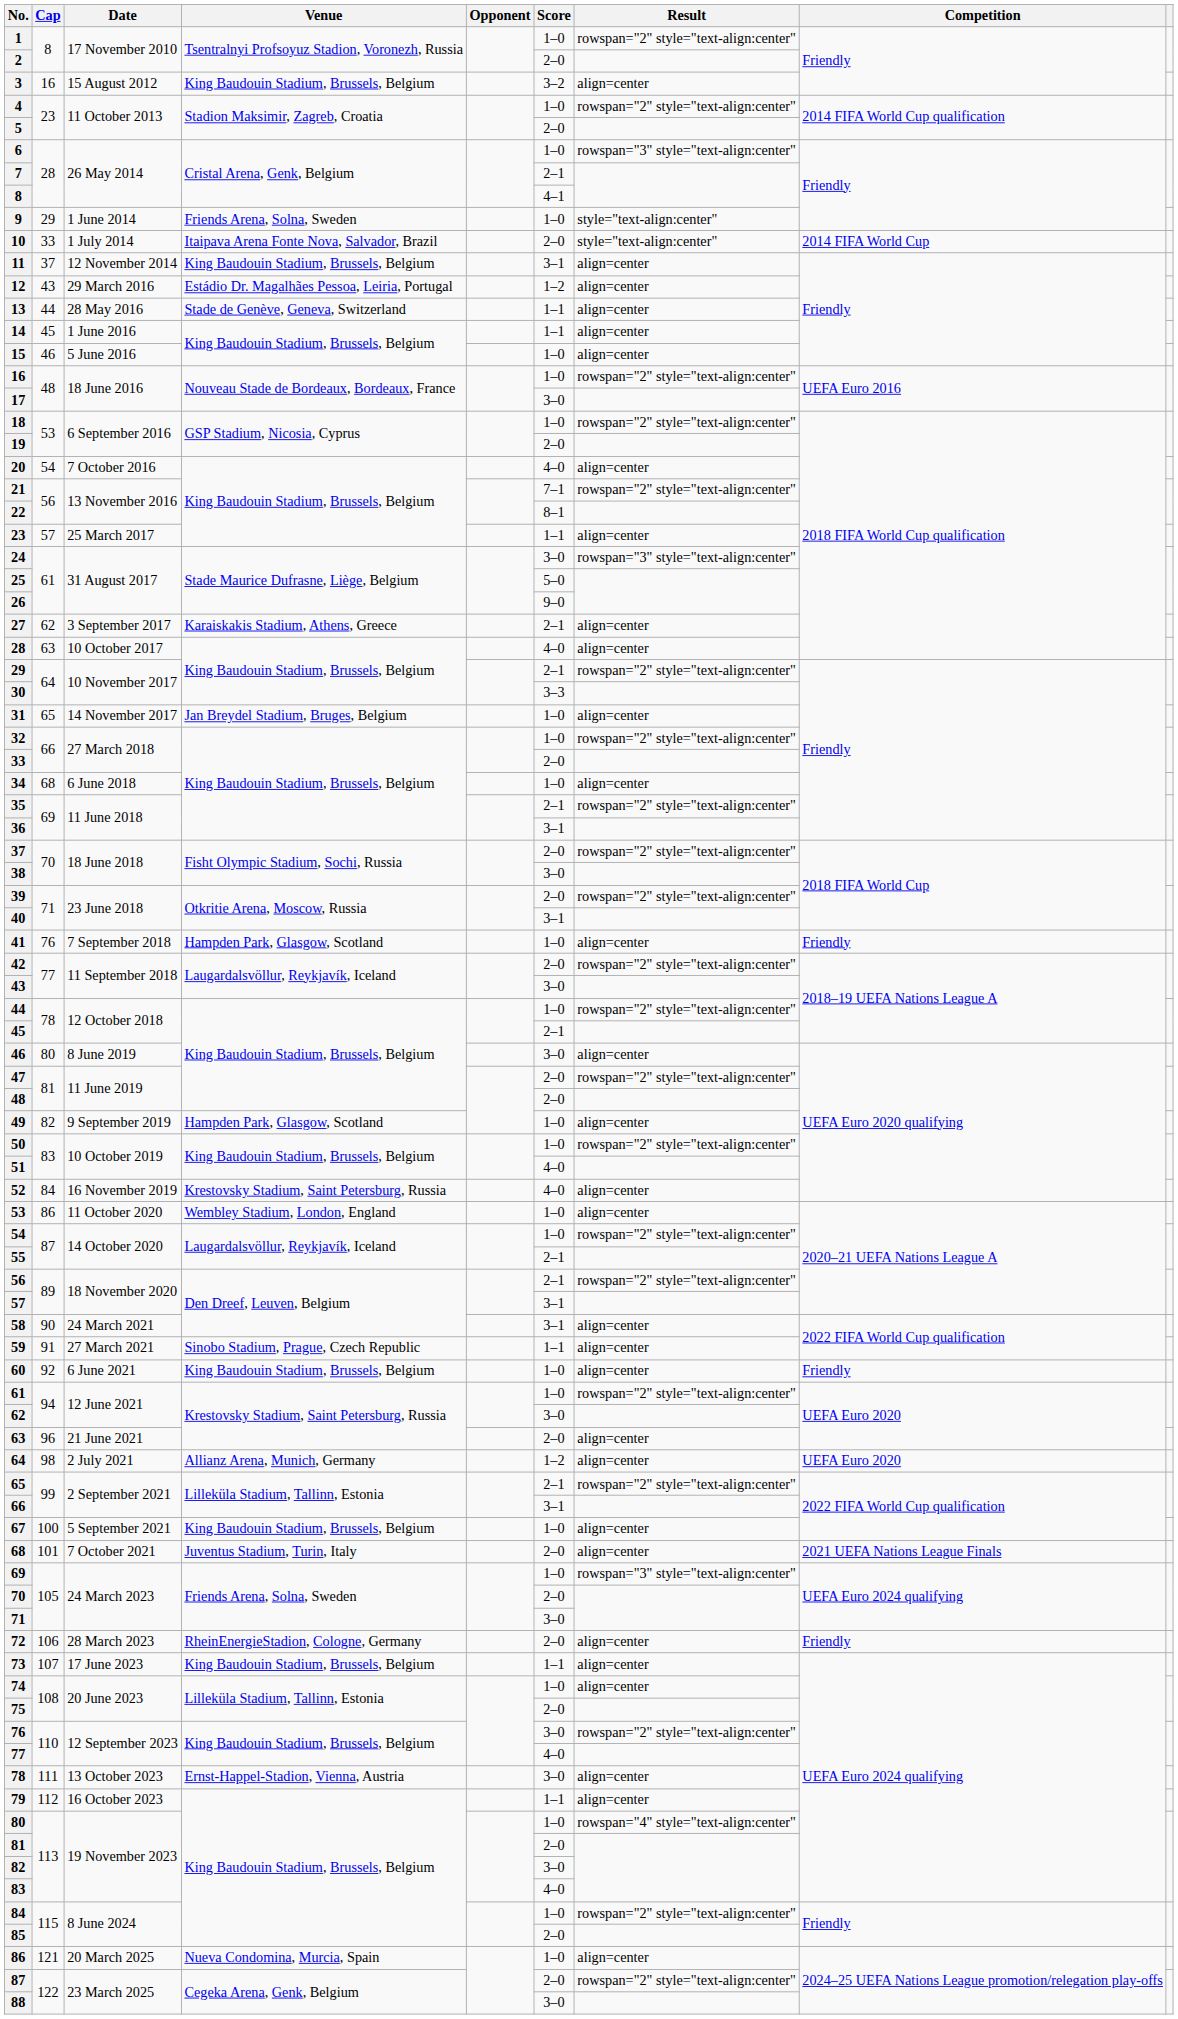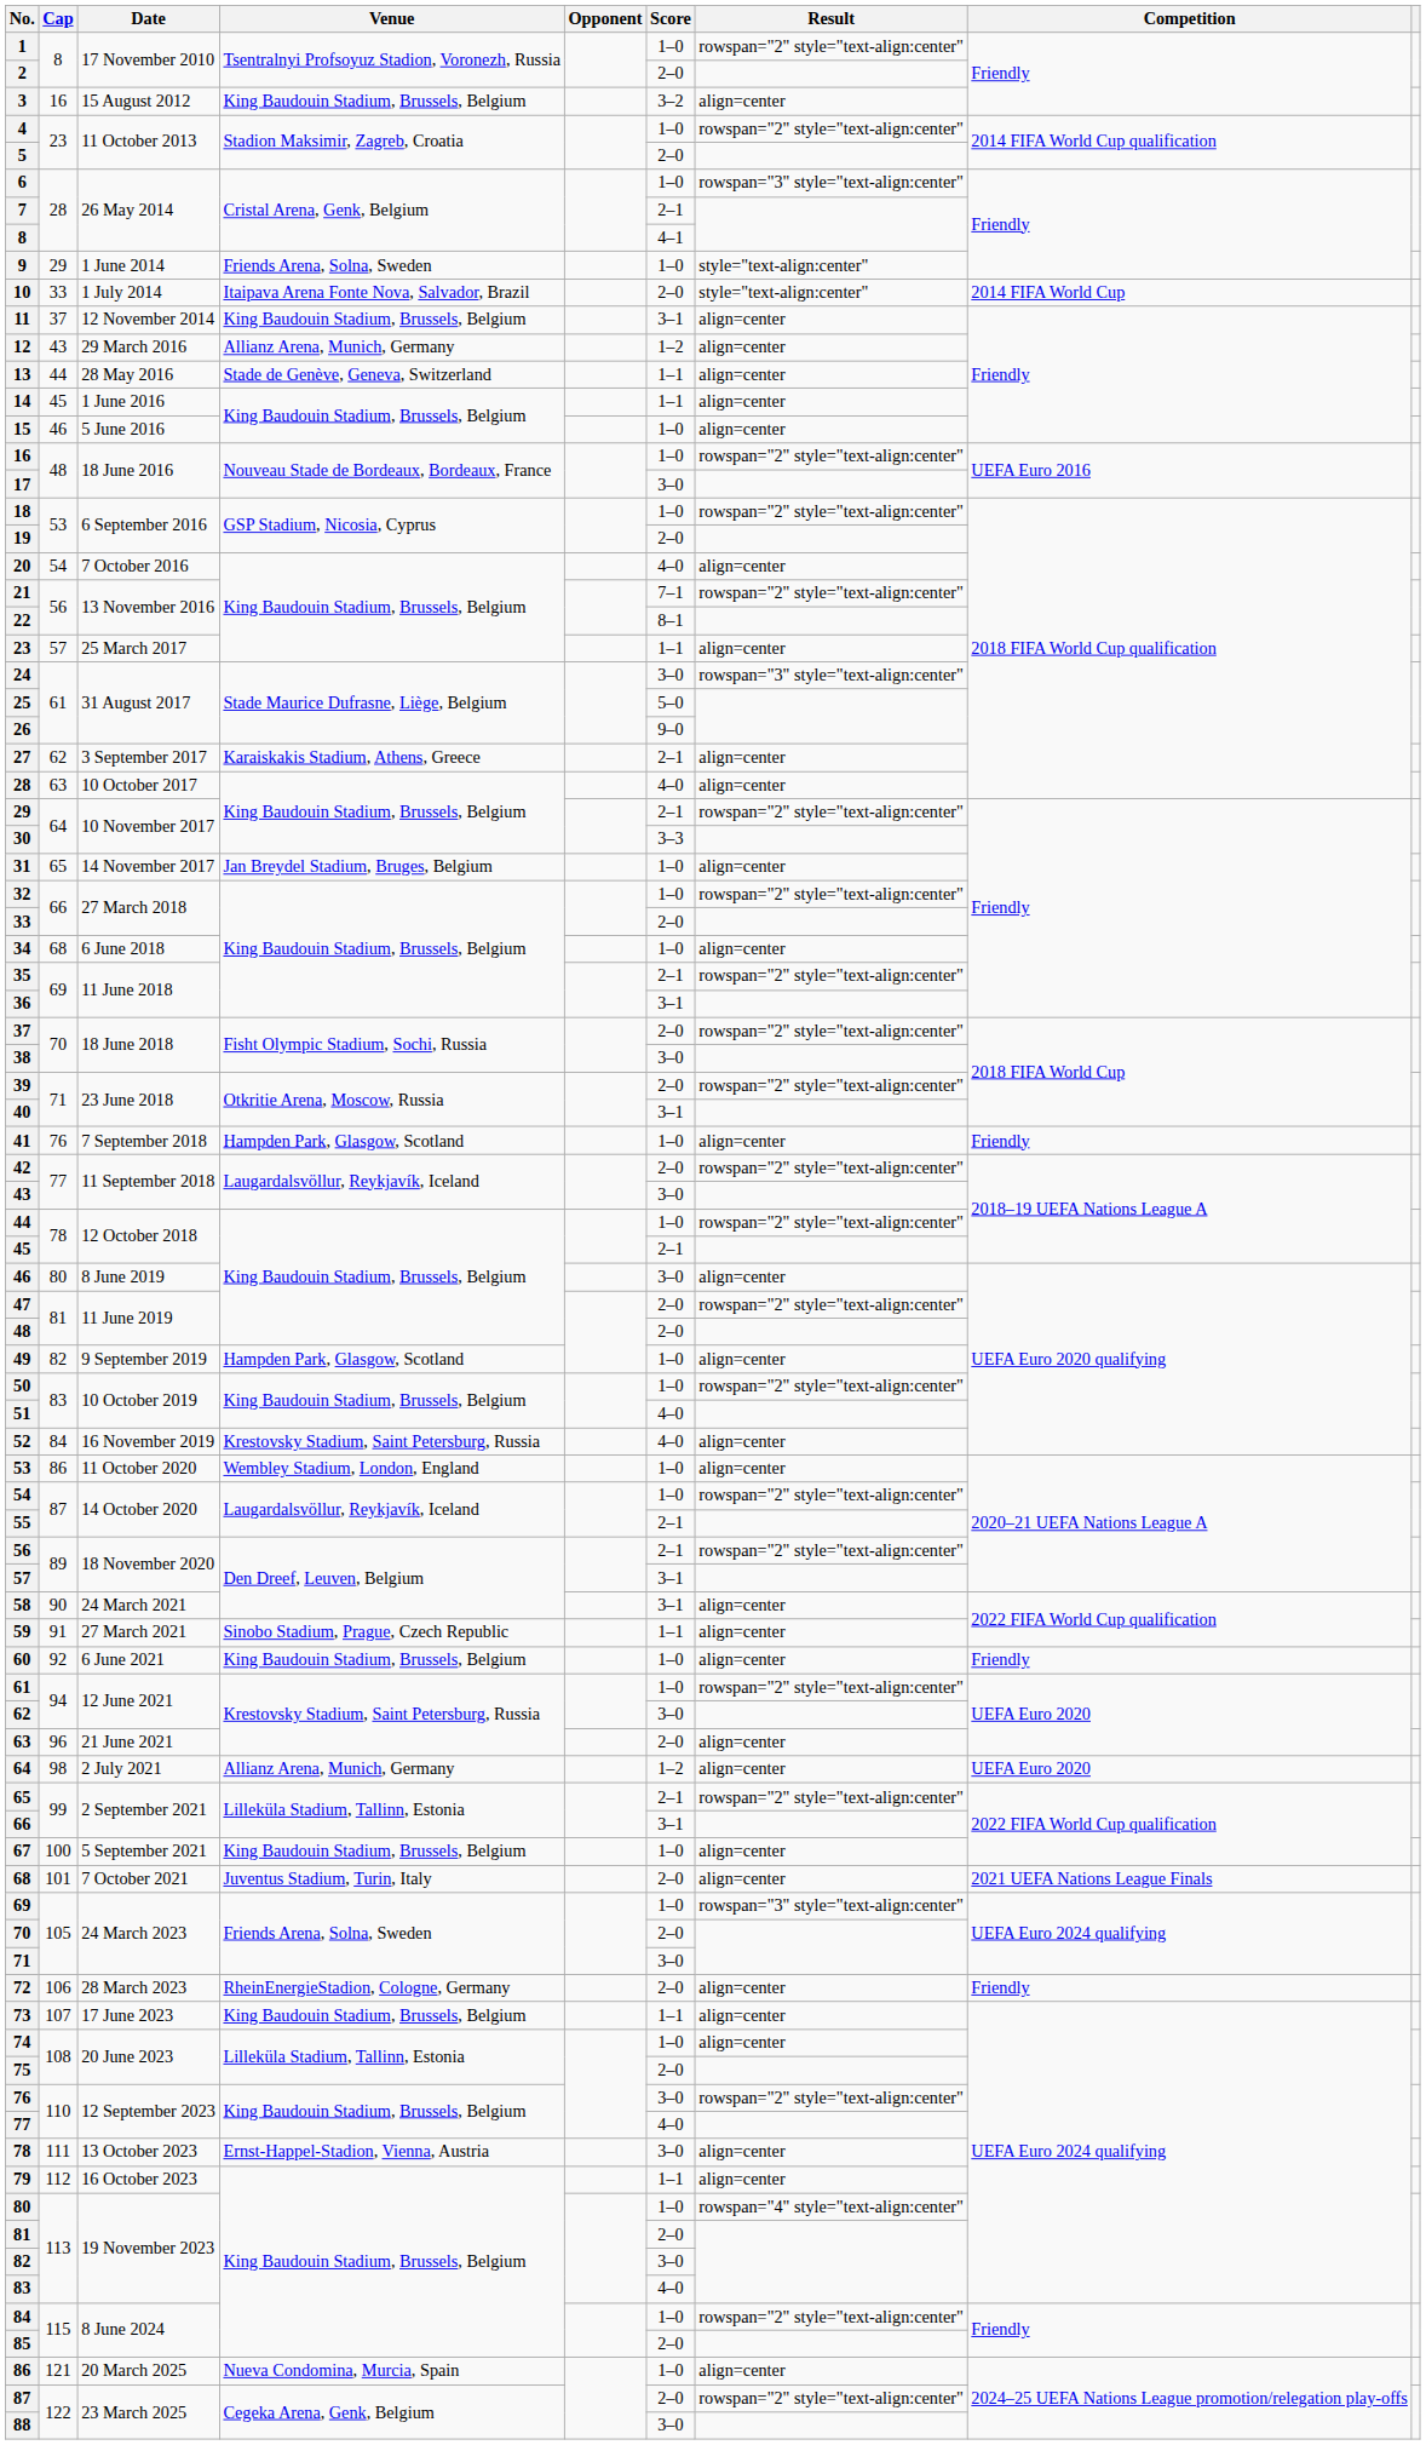12 | Venue: Estádio Dr. Magalhães Pessoa, Leiria, Portugal -> Allianz Arena, Munich, Germany
